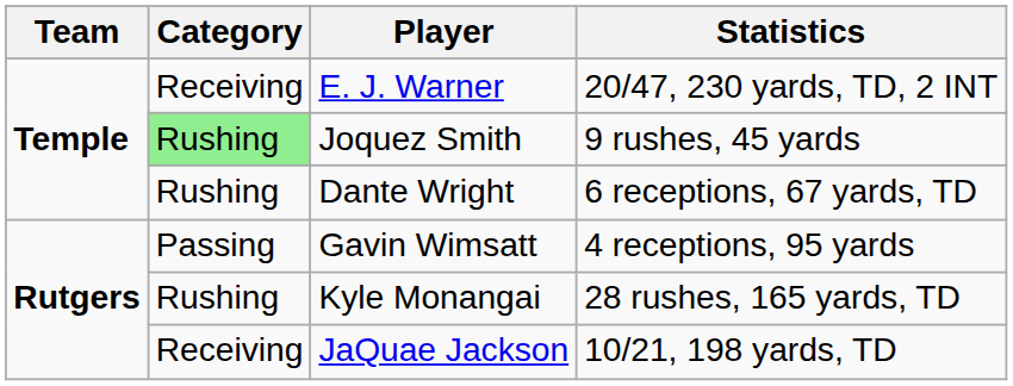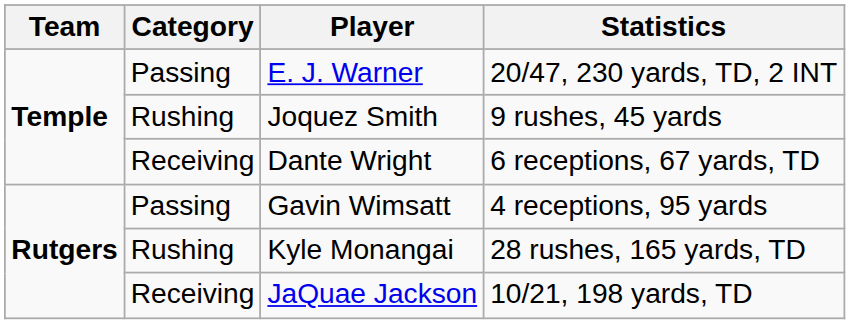E. J. Warner | Category: Receiving -> Passing
Joquez Smith | Category: lightgreen background -> no background
Dante Wright | Category: Rushing -> Receiving
